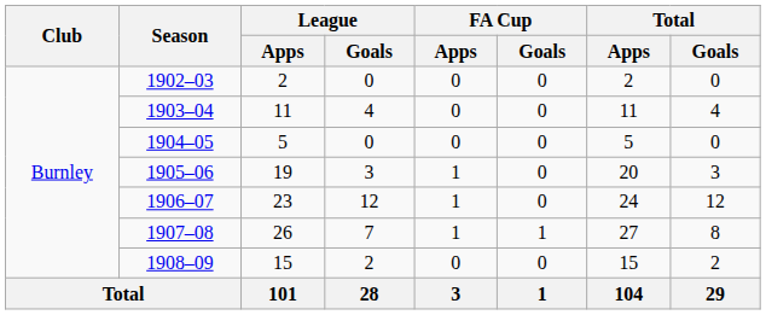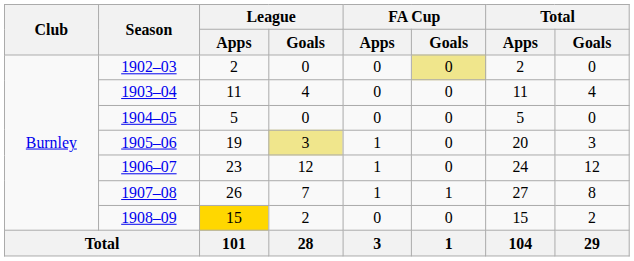1902–03 | FA Cup / Goals: no background -> khaki background
1905–06 | League / Goals: no background -> khaki background
1908–09 | League / Apps: no background -> gold background
